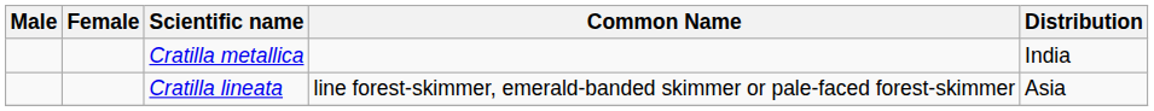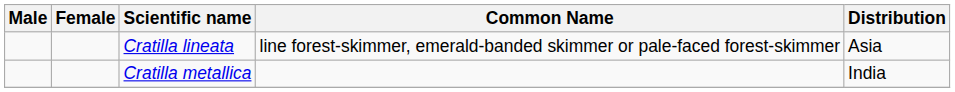rows swapped: Cratilla lineata <-> Cratilla metallica
